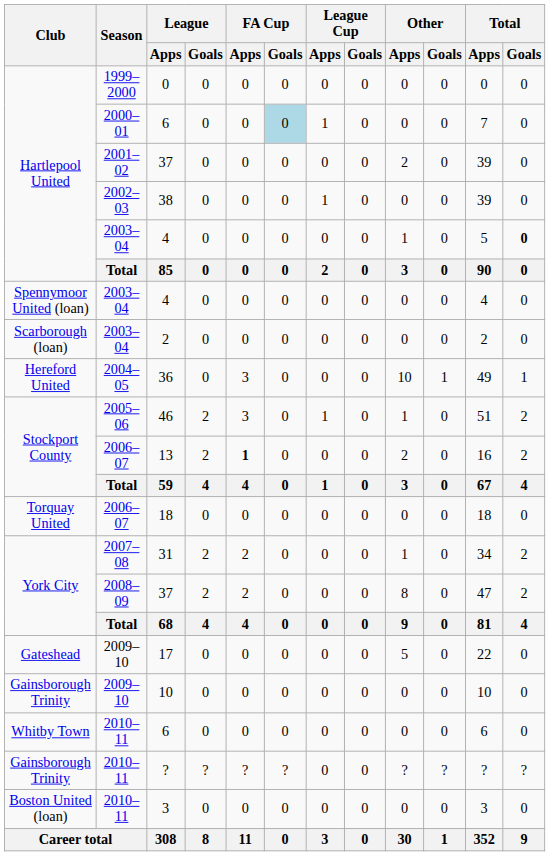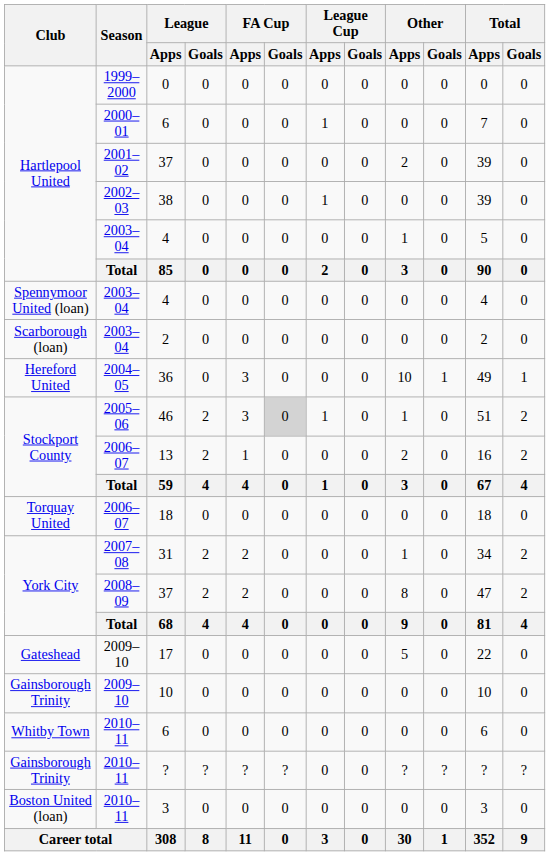Hartlepool United / 6 | FA Cup / Goals: lightblue background -> no background
Hartlepool United / 4 | Total / Goals: bold -> normal
46 | FA Cup / Goals: no background -> lightgrey background
13 | FA Cup / Apps: bold -> normal
